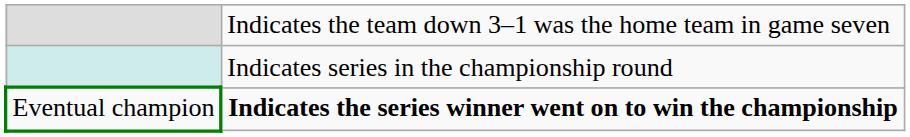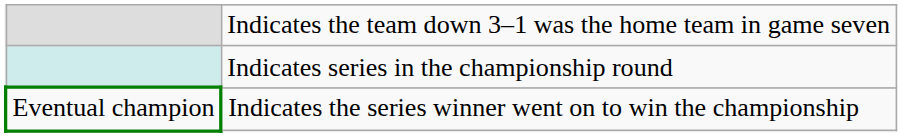row 3 | column 2: bold -> normal
